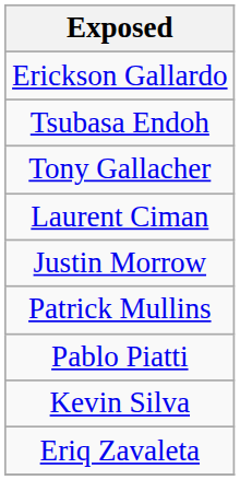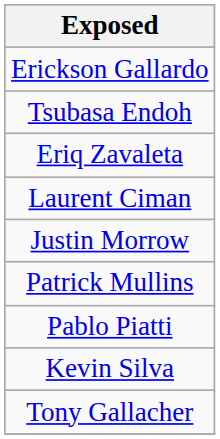row 4 | column 1: Tony Gallacher -> Eriq Zavaleta
row 10 | column 1: Eriq Zavaleta -> Tony Gallacher
